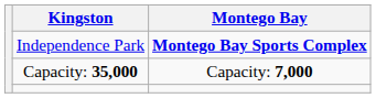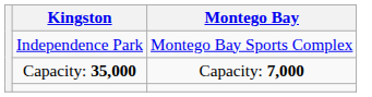Independence Park | Montego Bay: bold -> normal
